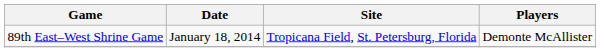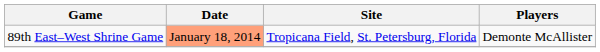89th East–West Shrine Game | Date: no background -> lightsalmon background
